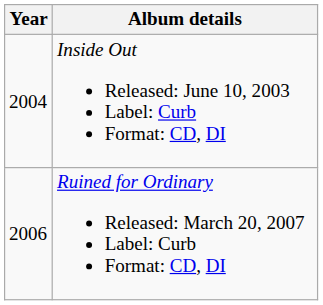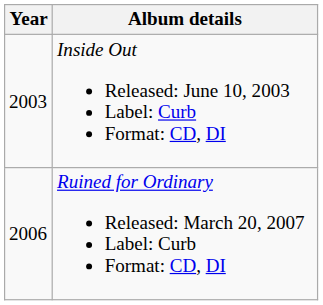row 2 | Year: 2004 -> 2003
